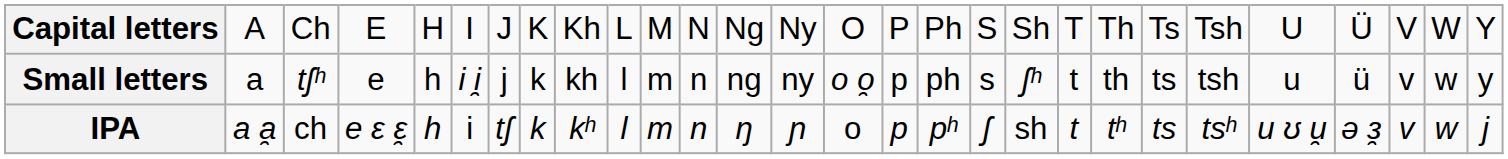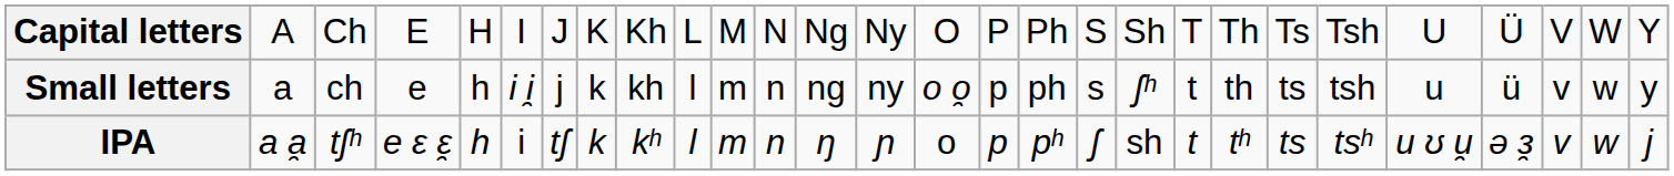Small letters | column 3: tʃʰ -> ch
IPA | column 3: ch -> tʃʰ
